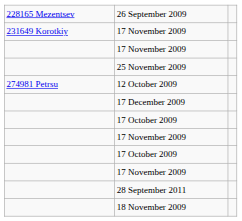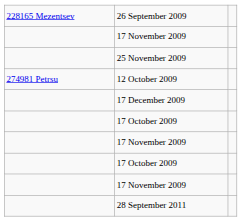- row: 231649 Korotkiy | 17 November 2009
- row: 18 November 2009
